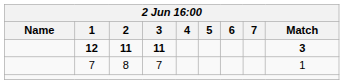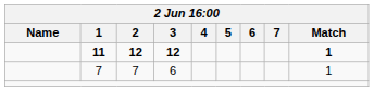row 3 | 1: 12 -> 11
row 3 | 2: 11 -> 12
row 3 | 3: 11 -> 12
row 3 | Match: 3 -> 1
row 4 | 2: 8 -> 7
row 4 | 3: 7 -> 6
